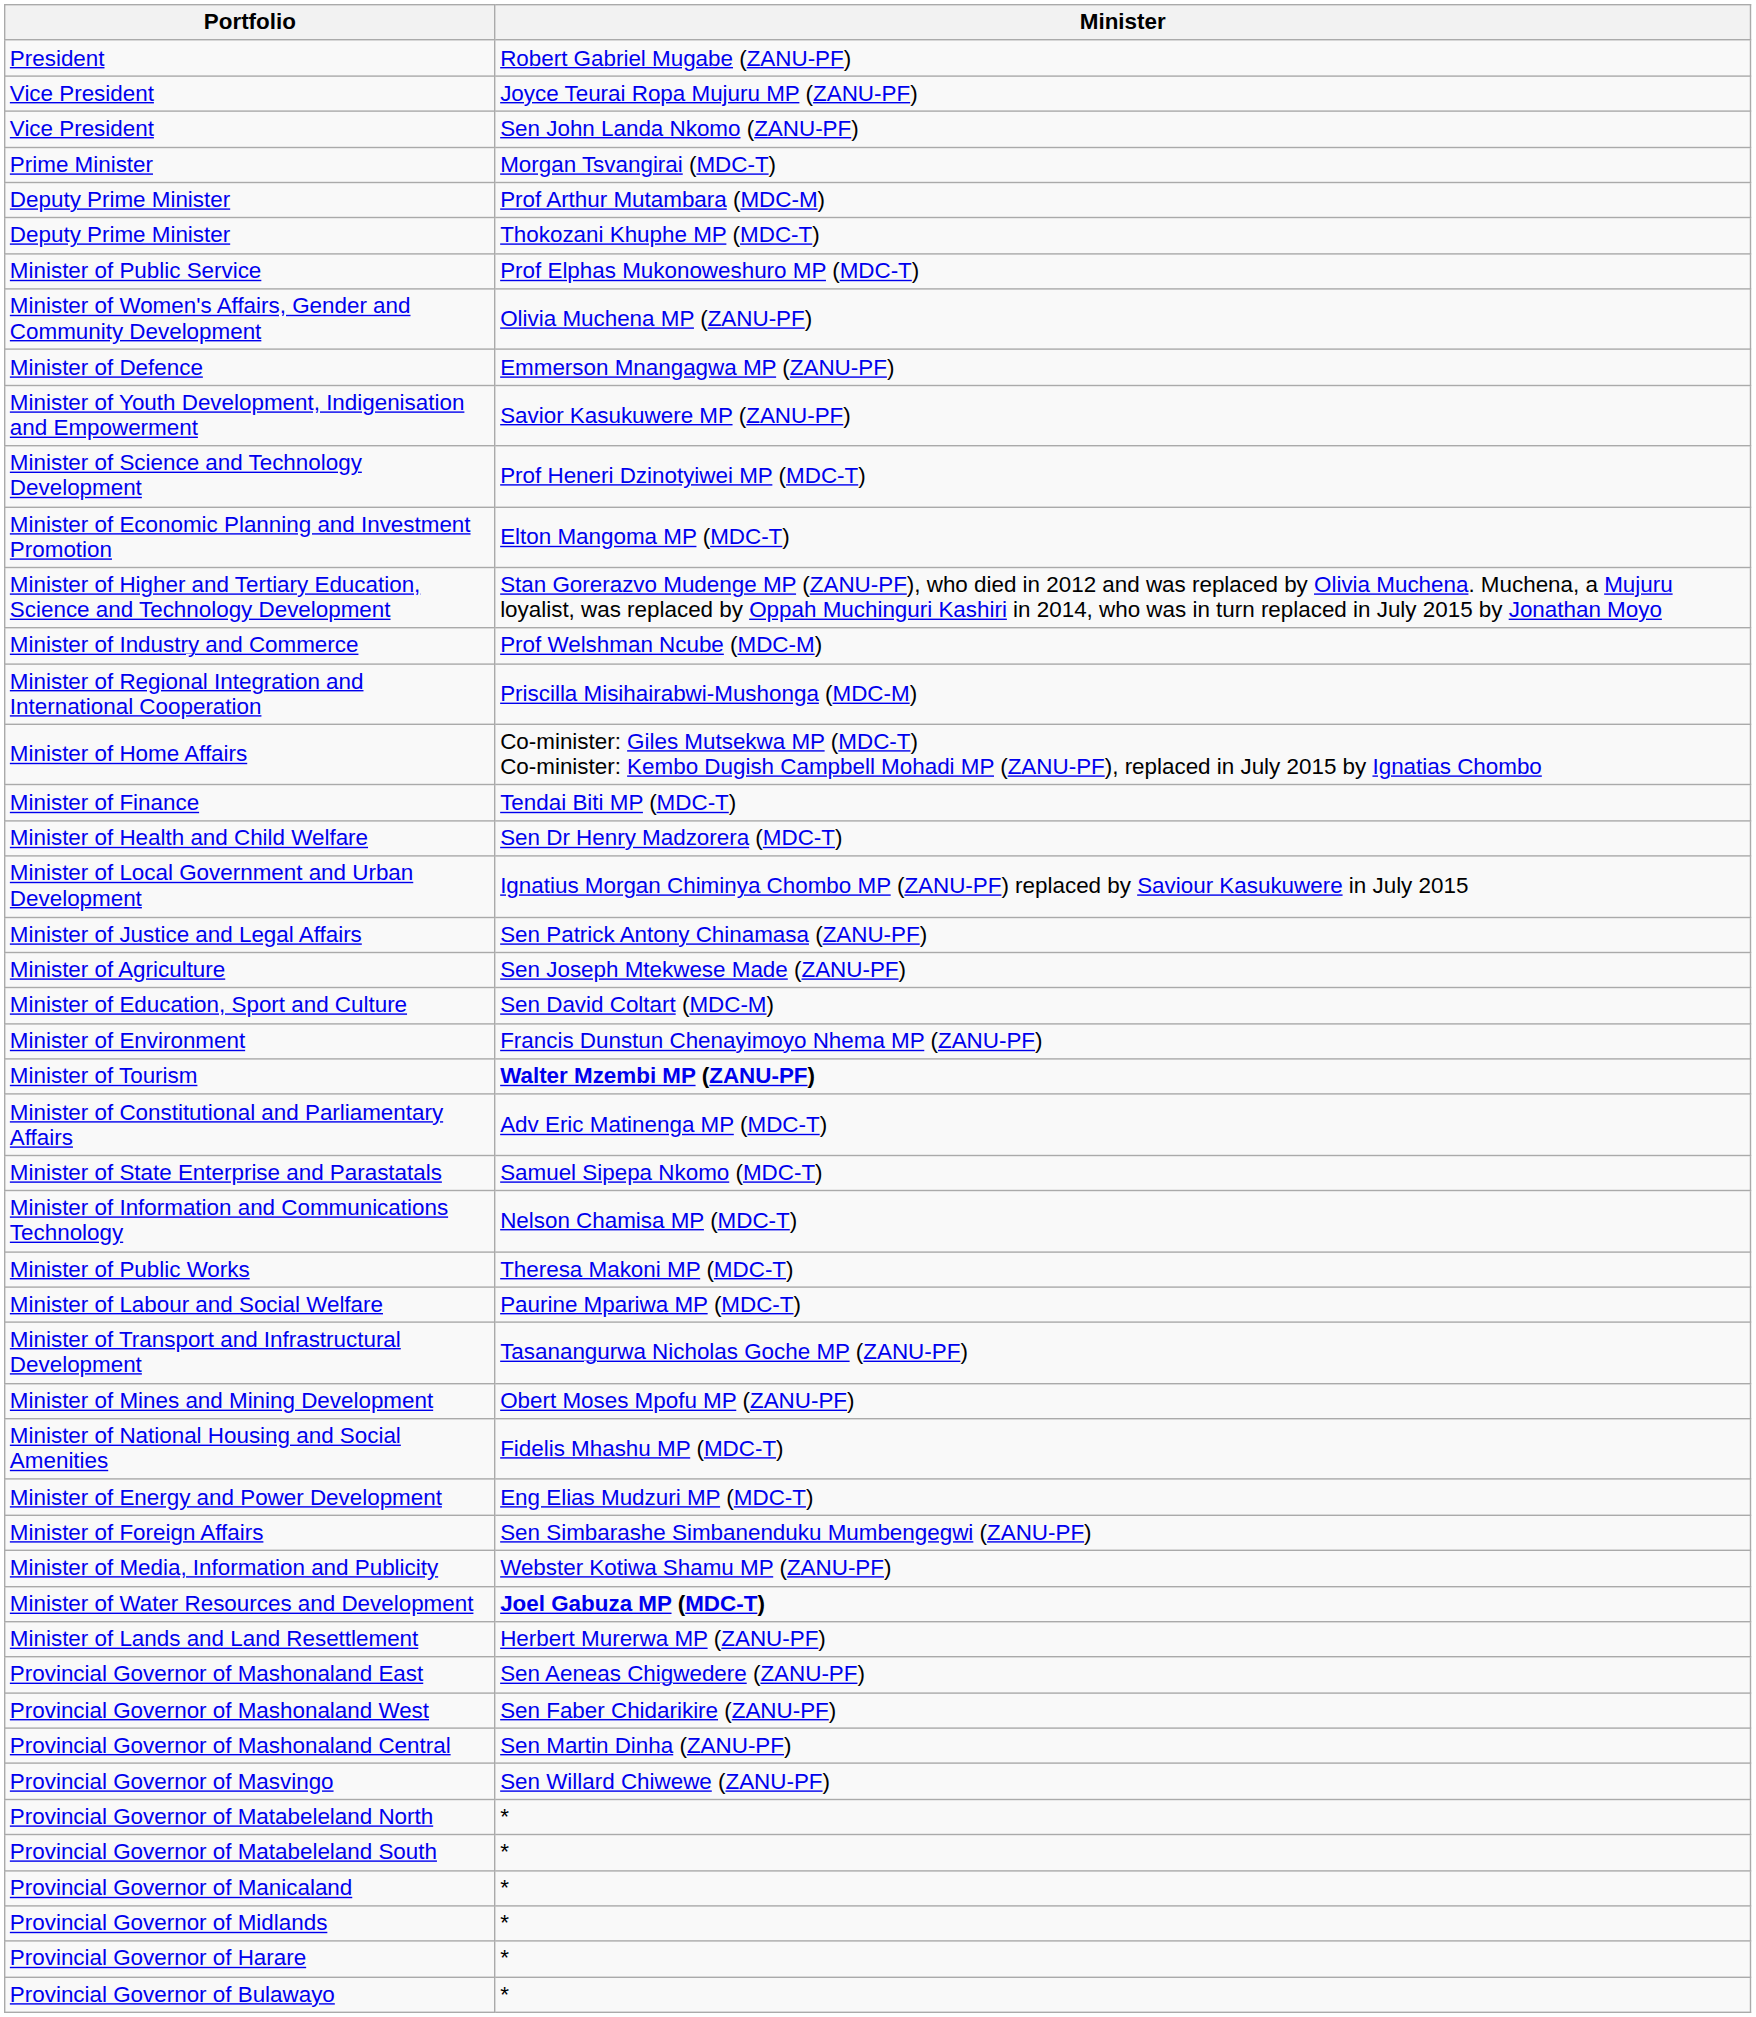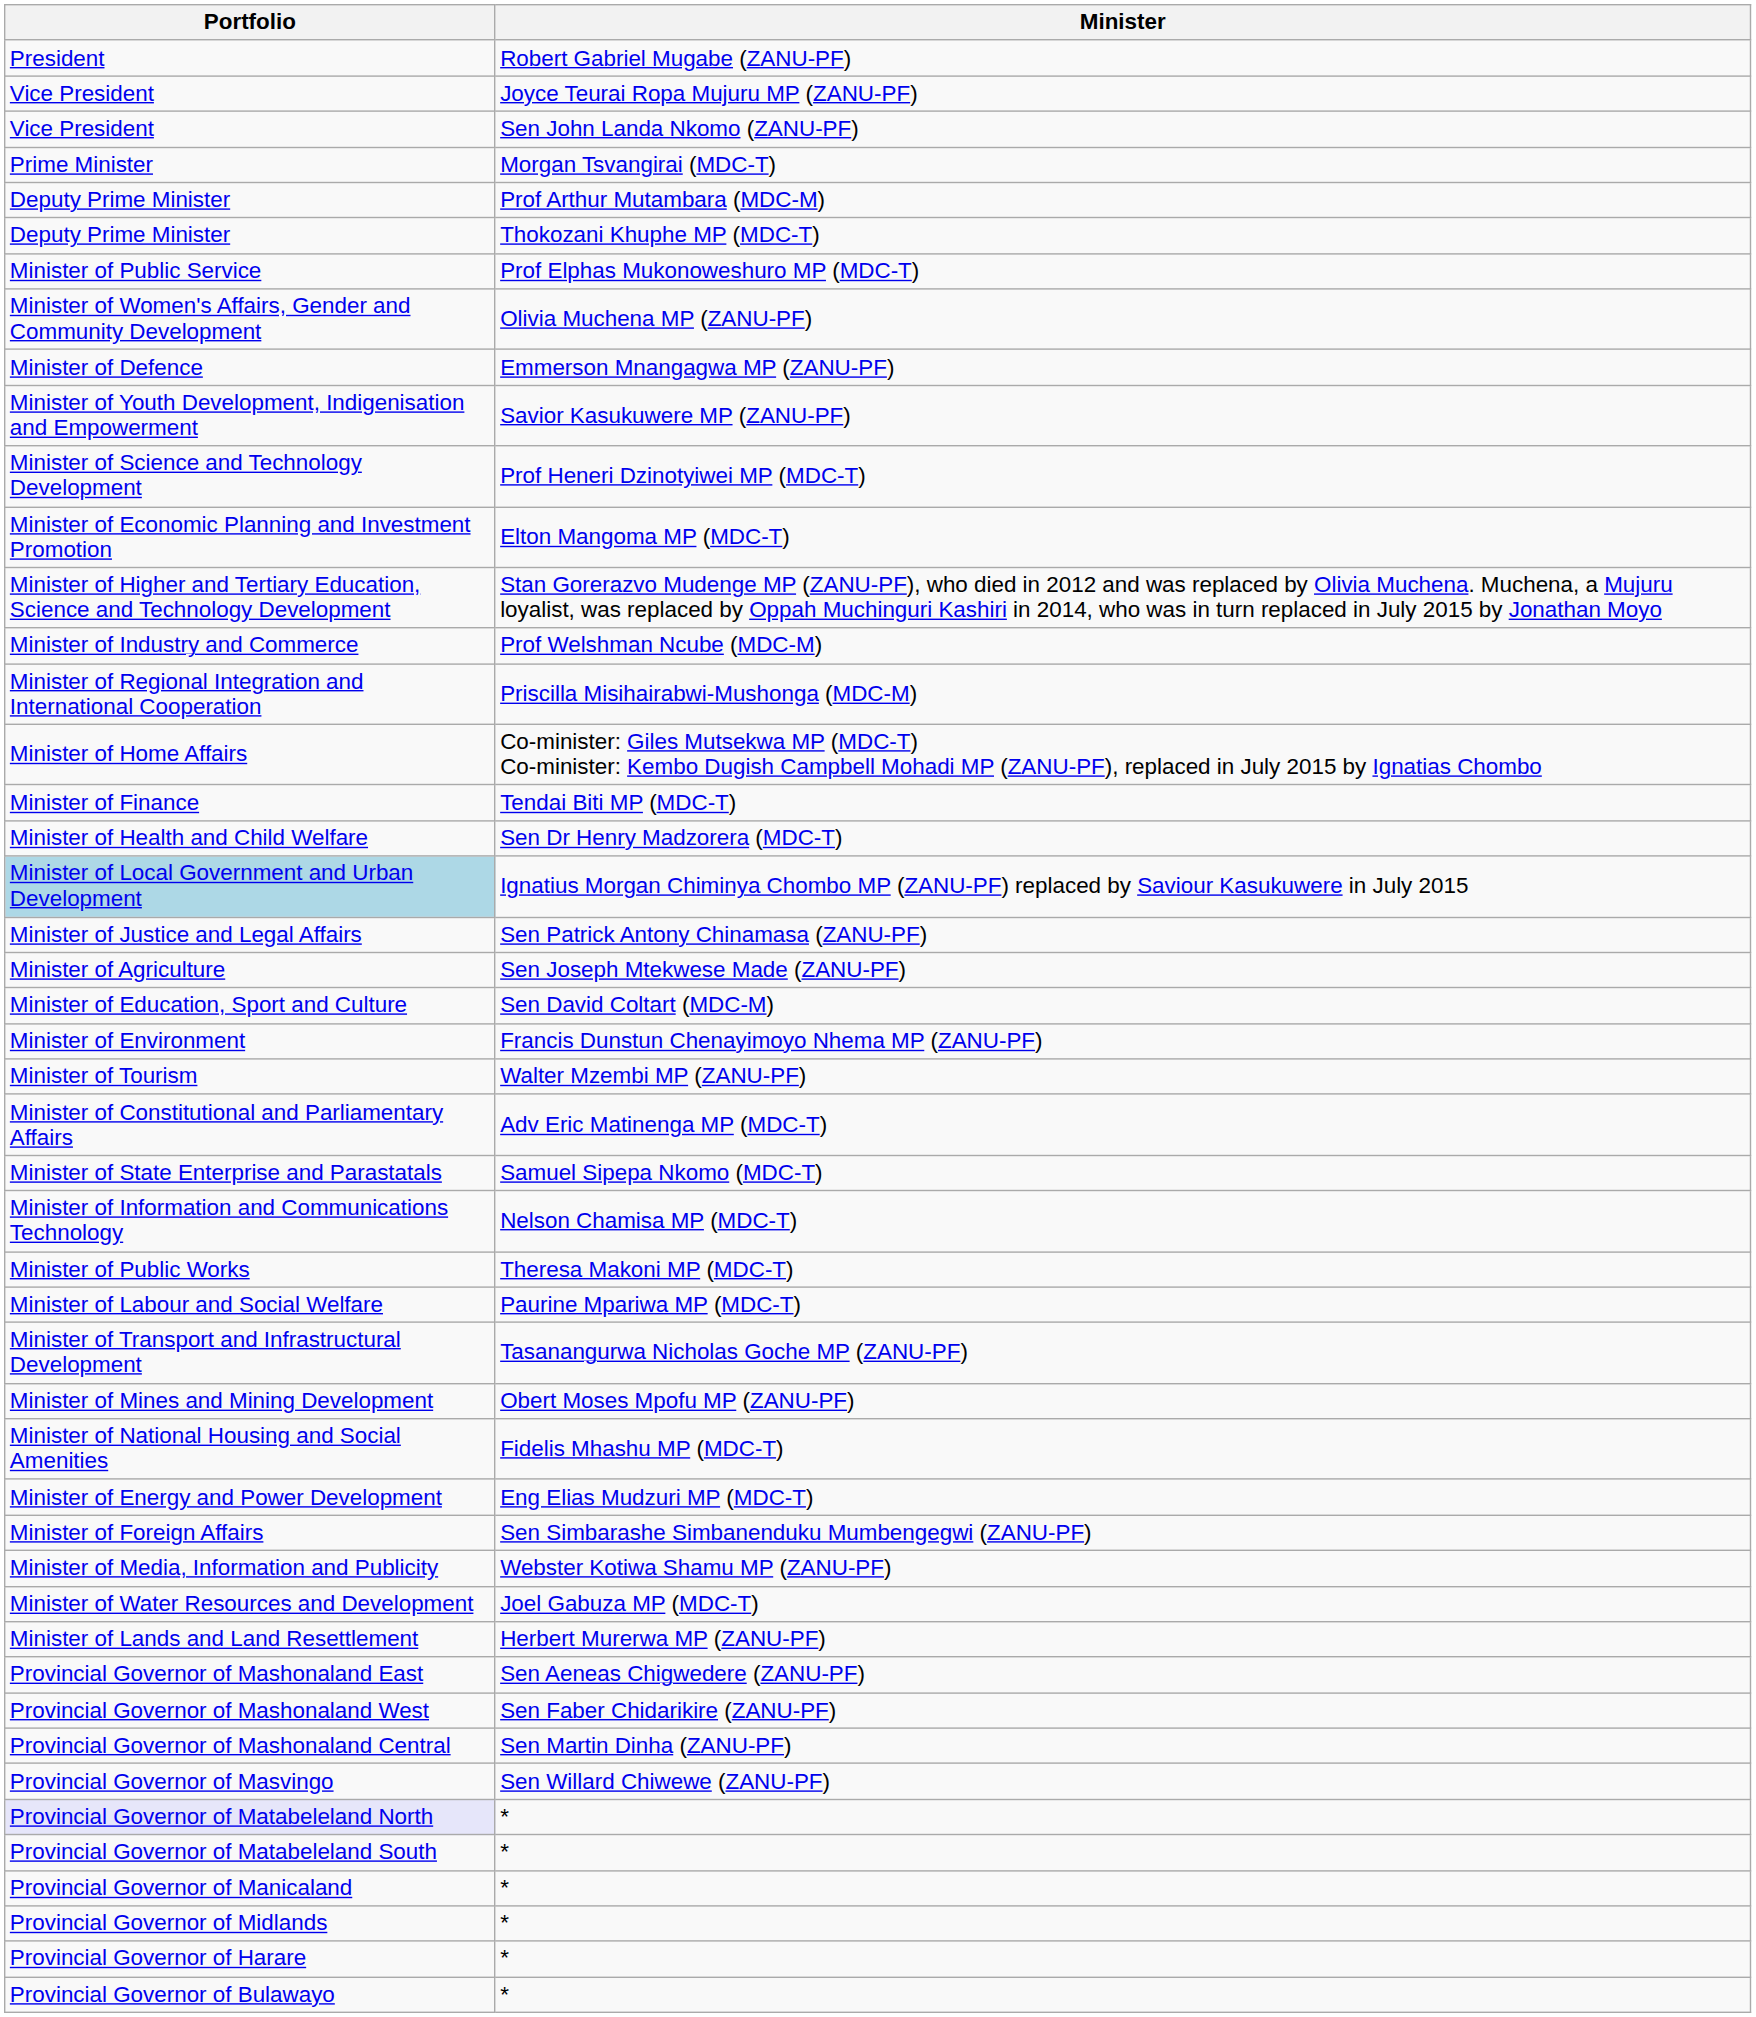row 20 | Portfolio: no background -> lightblue background
row 25 | Minister: bold -> normal
row 37 | Minister: bold -> normal
row 43 | Portfolio: no background -> lavender background
